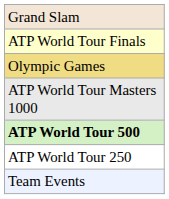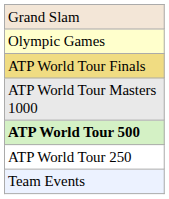row 2 | column 1: ATP World Tour Finals -> Olympic Games
row 3 | column 1: Olympic Games -> ATP World Tour Finals
